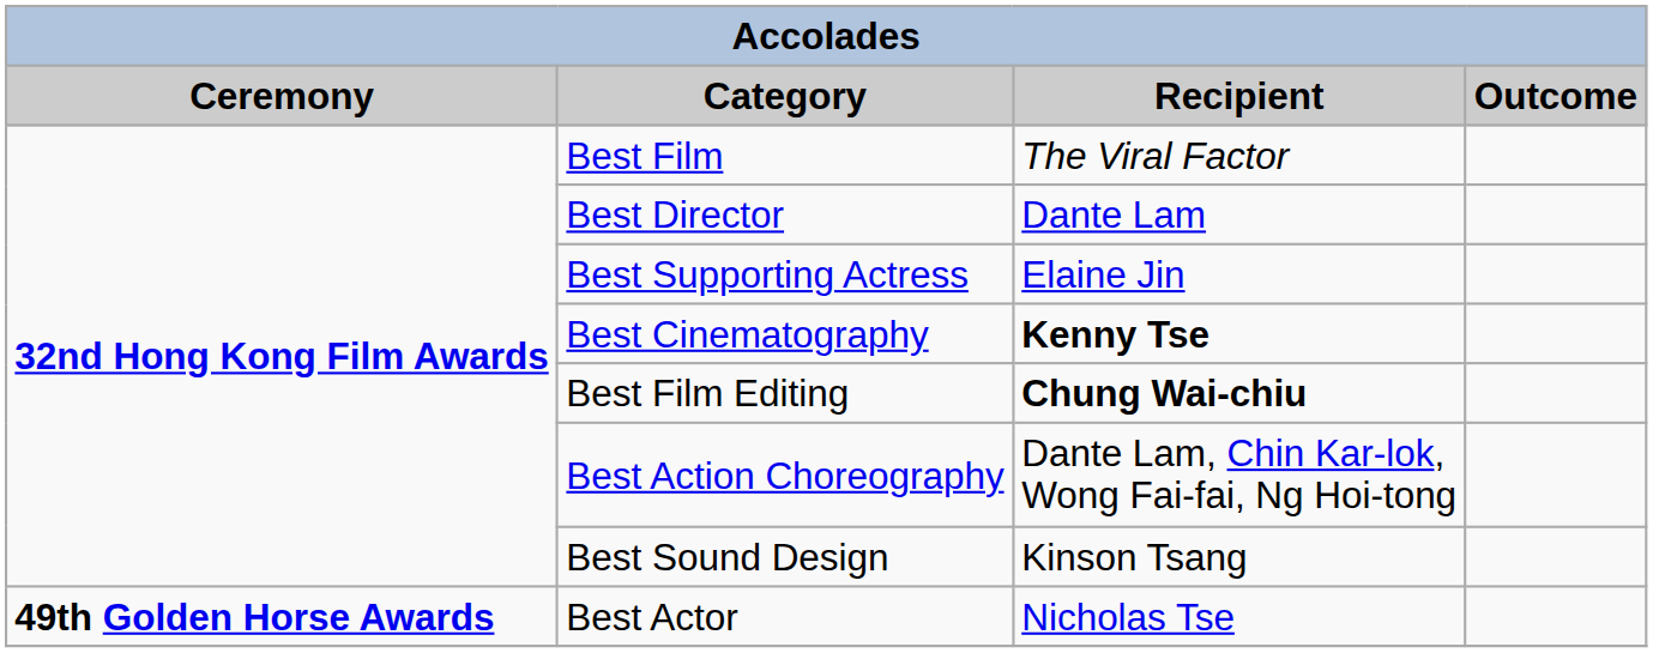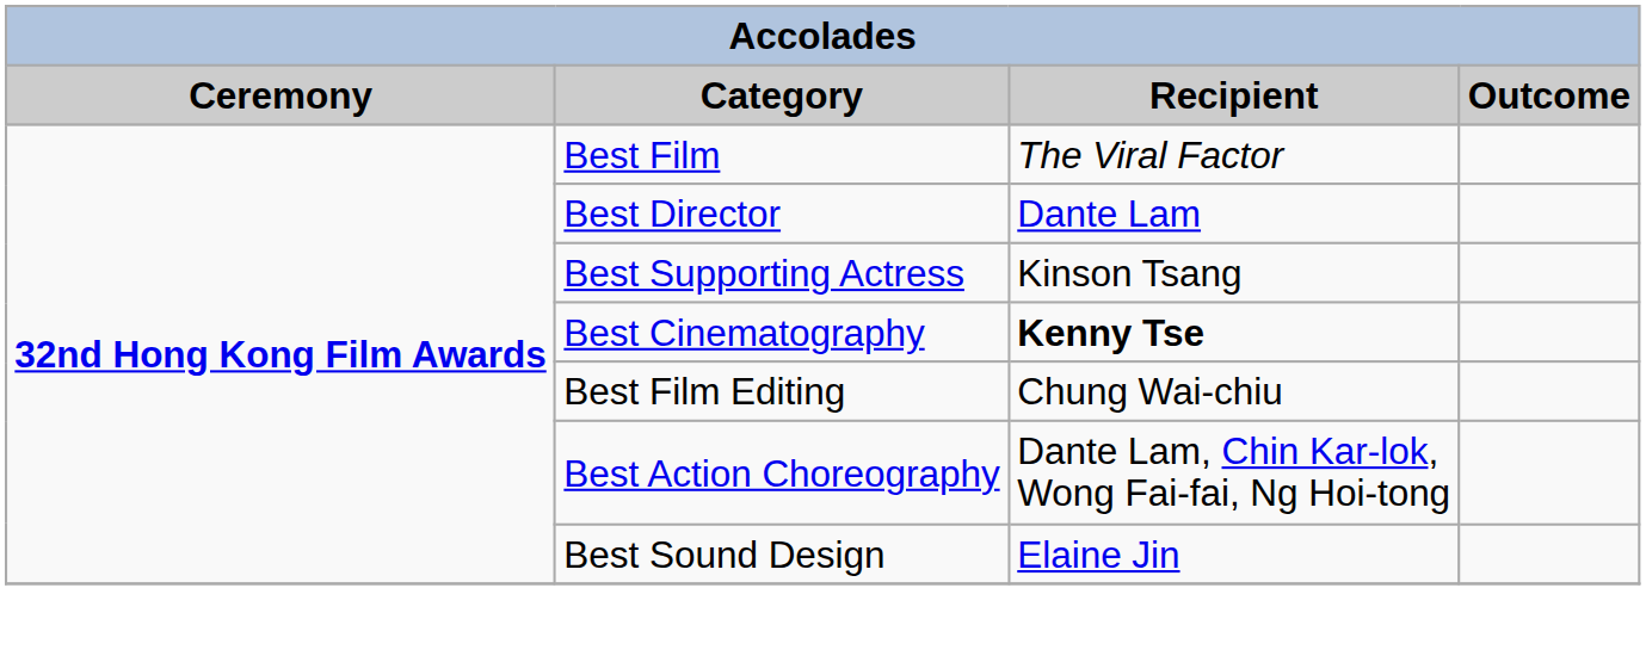Best Supporting Actress | Recipient: Elaine Jin -> Kinson Tsang
Best Film Editing | Recipient: bold -> normal
Best Sound Design | Recipient: Kinson Tsang -> Elaine Jin
- row: 49th Golden Horse Awards | Best Actor | Nicholas Tse
